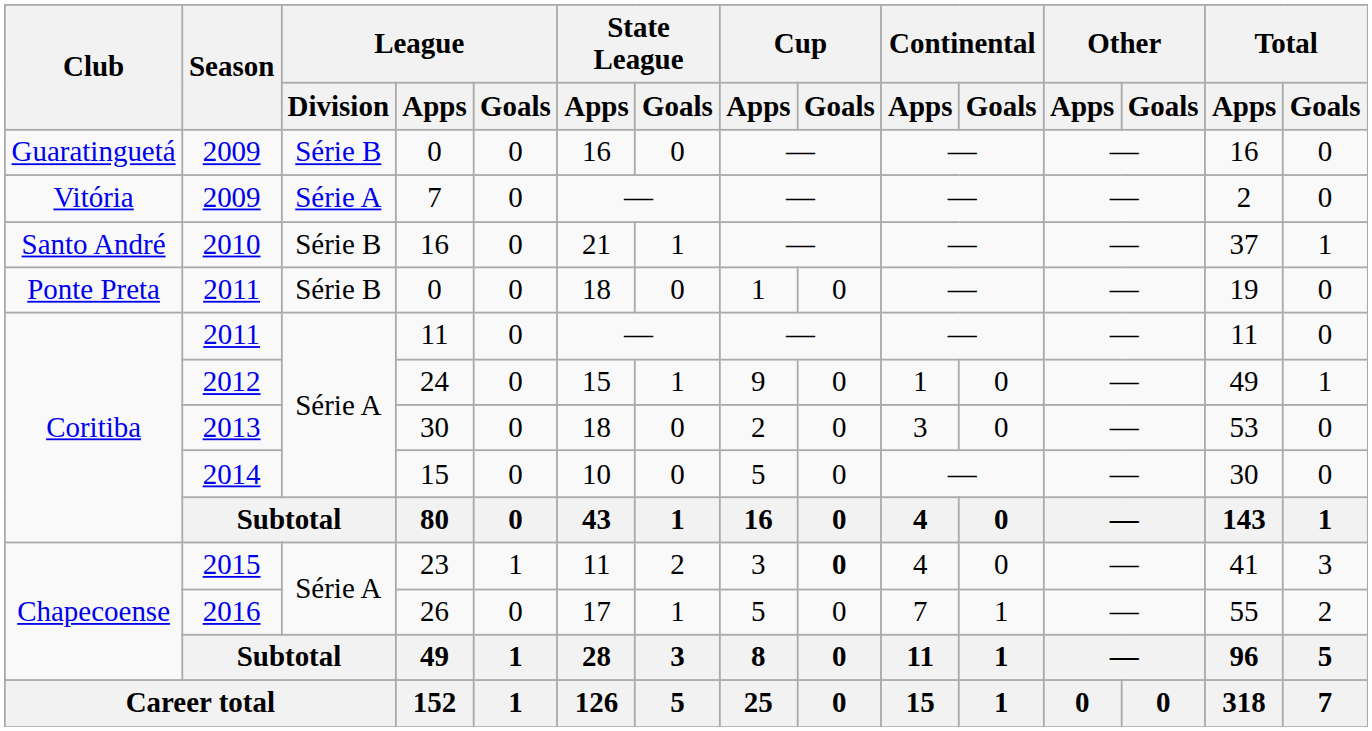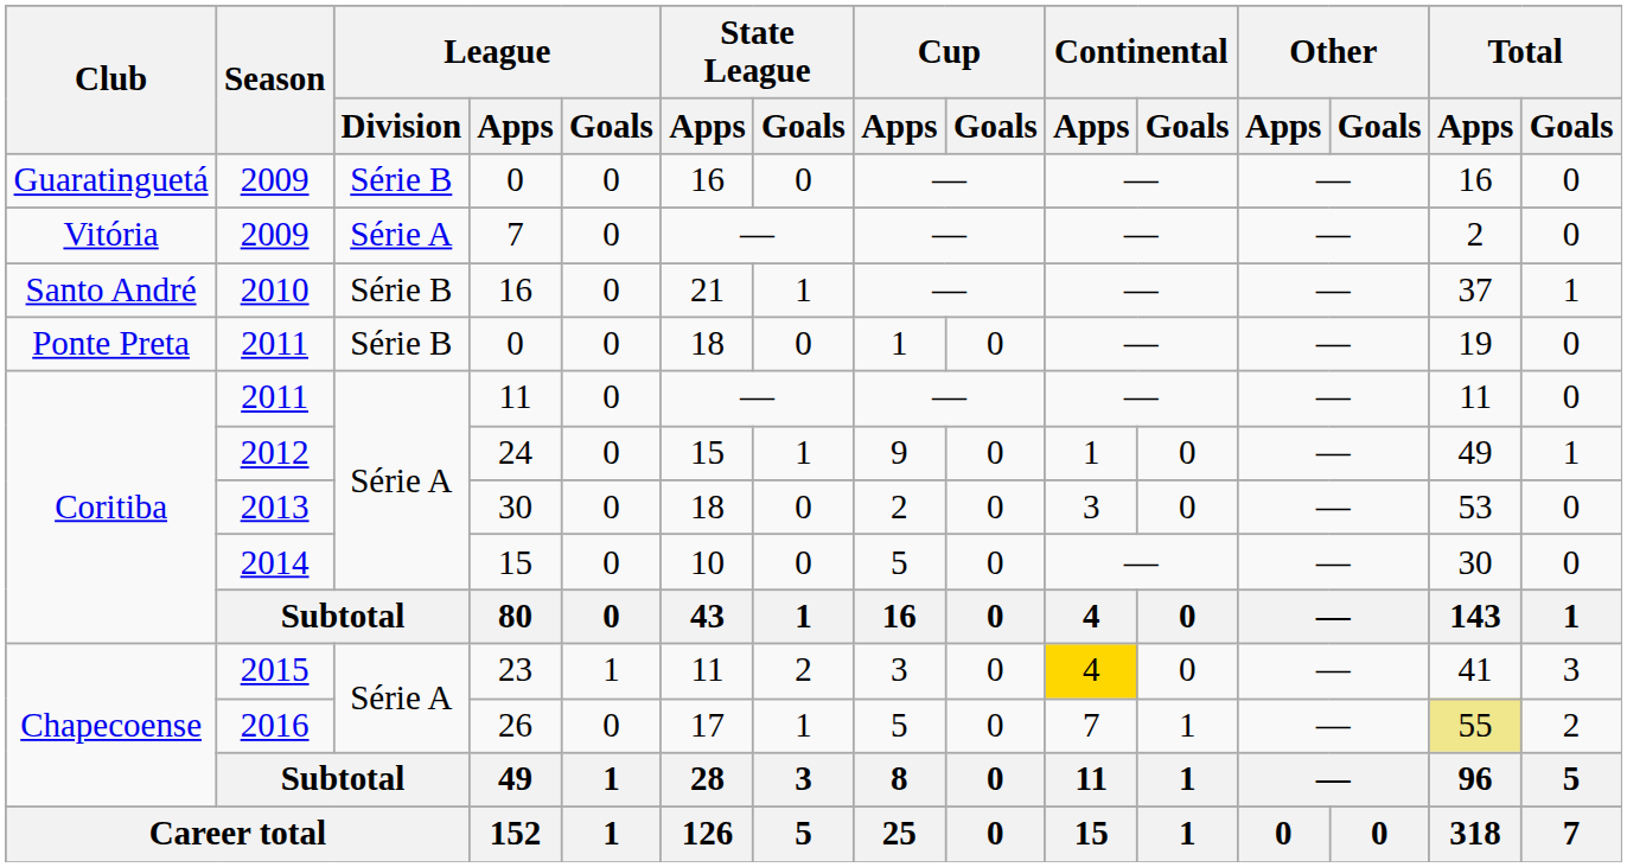23 | Cup / Goals: bold -> normal
23 | Continental / Apps: no background -> gold background
26 | Total / Apps: no background -> khaki background
